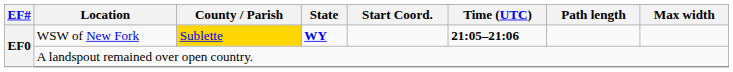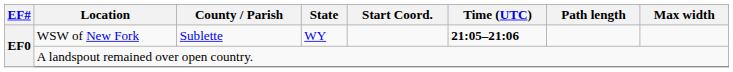WSW of New Fork | County / Parish: gold background -> no background
WSW of New Fork | State: bold -> normal
